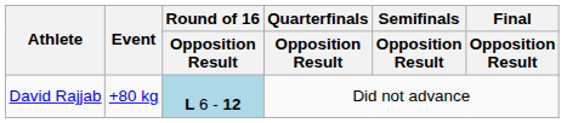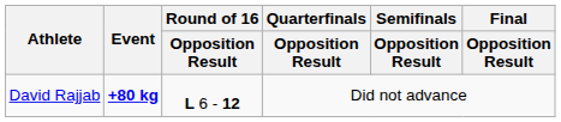David Rajjab | Event: normal -> bold
David Rajjab | Round of 16 / Opposition Result: lightblue background -> no background
